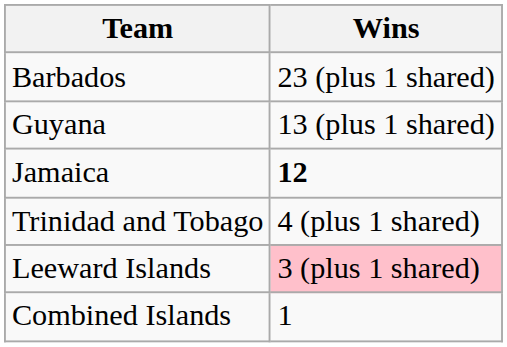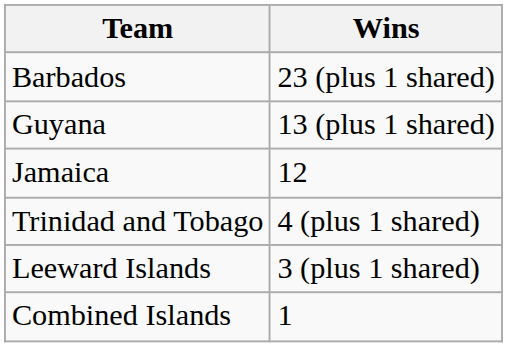Jamaica | Wins: bold -> normal
Leeward Islands | Wins: pink background -> no background
